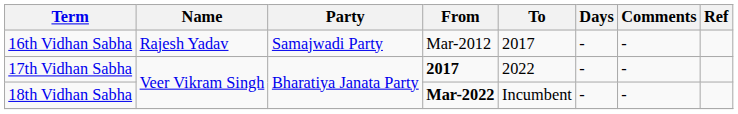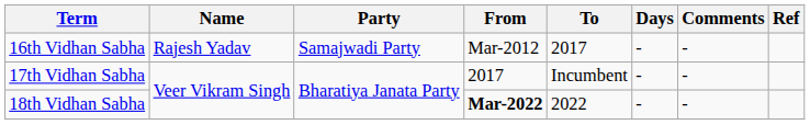17th Vidhan Sabha | From: bold -> normal
17th Vidhan Sabha | To: 2022 -> Incumbent
18th Vidhan Sabha | To: Incumbent -> 2022
